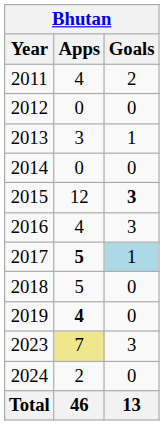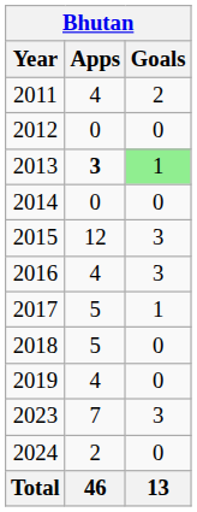2013 | Apps: normal -> bold
2013 | Goals: no background -> lightgreen background
2015 | Goals: bold -> normal
2017 | Apps: bold -> normal
2017 | Goals: lightblue background -> no background
2019 | Apps: bold -> normal
2023 | Apps: khaki background -> no background
